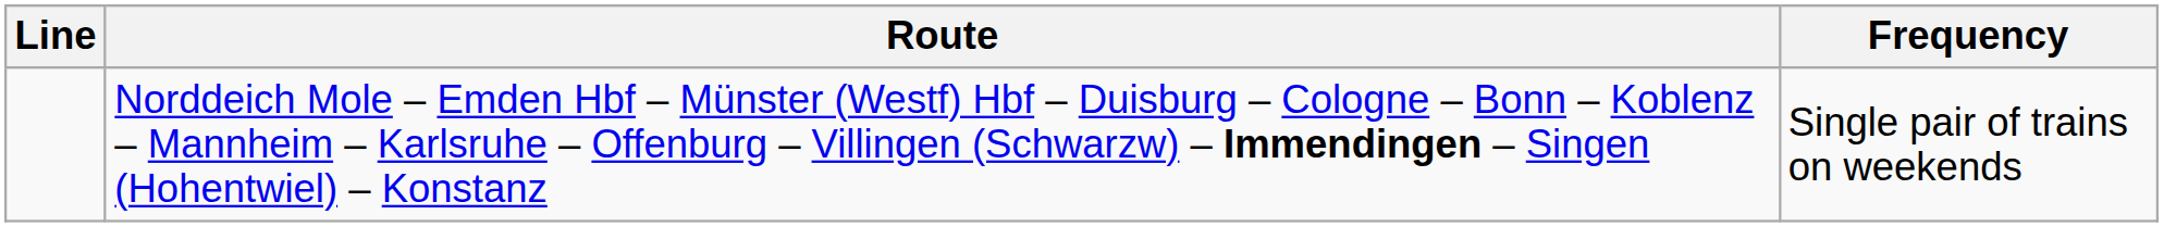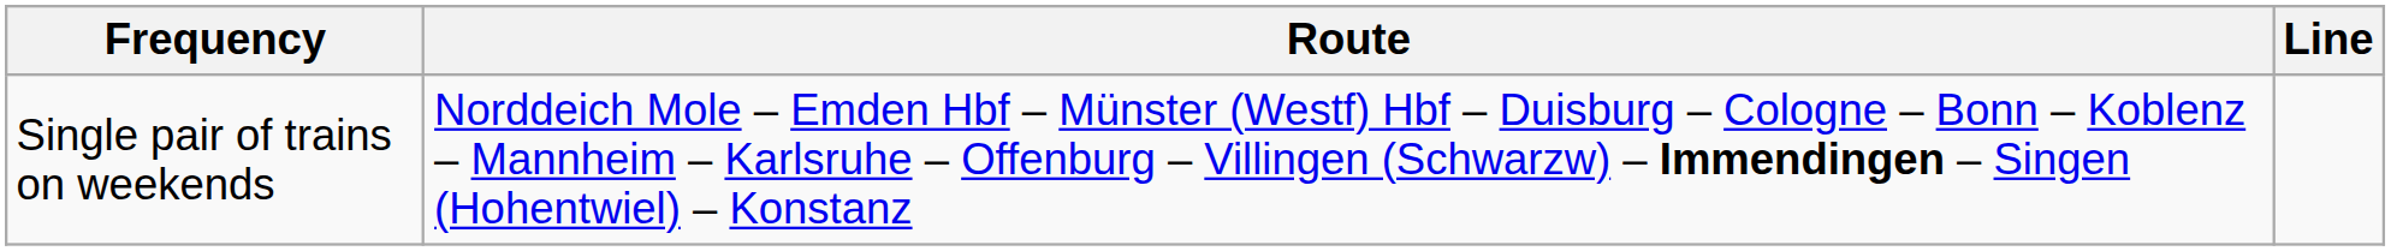columns swapped: Line <-> Frequency
